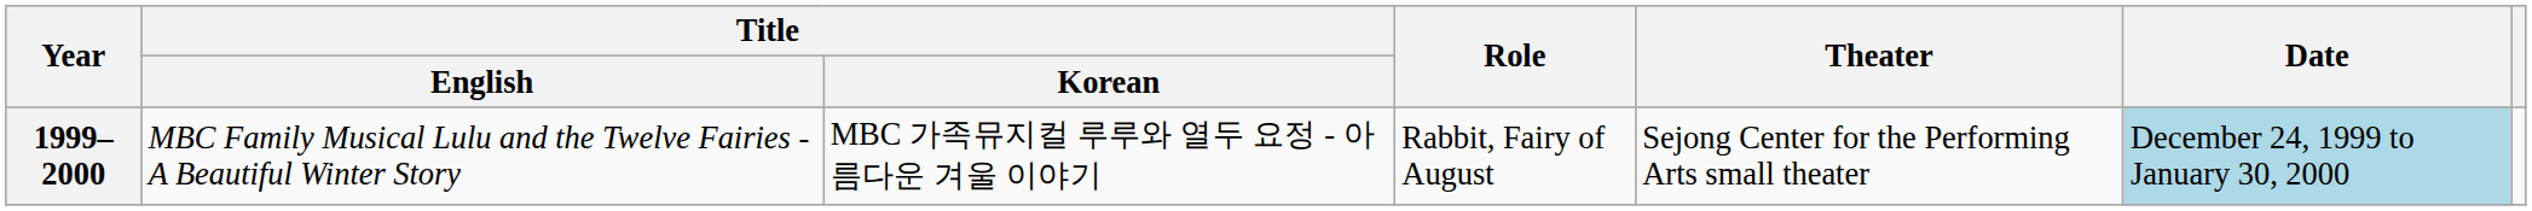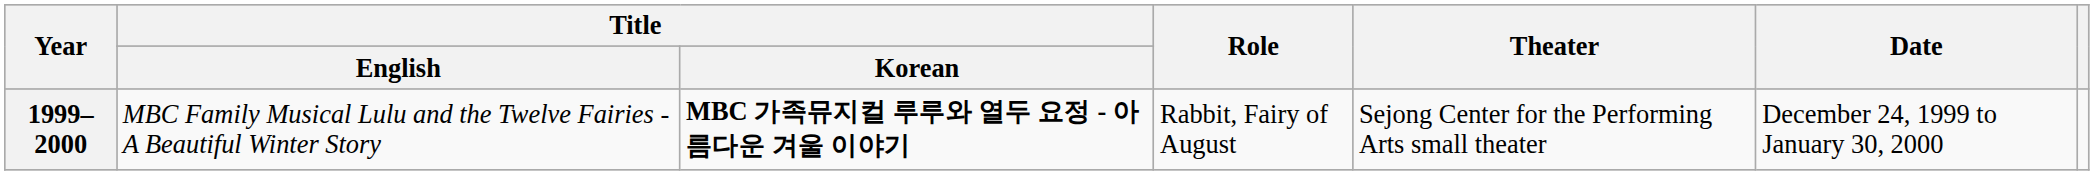1999–2000 | Title / Korean: normal -> bold
1999–2000 | Date: lightblue background -> no background
